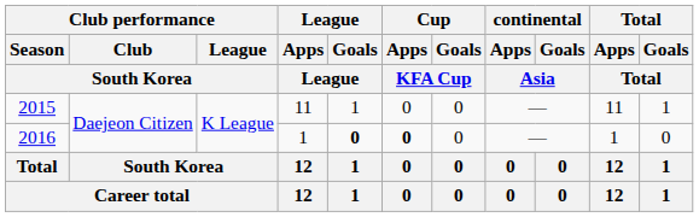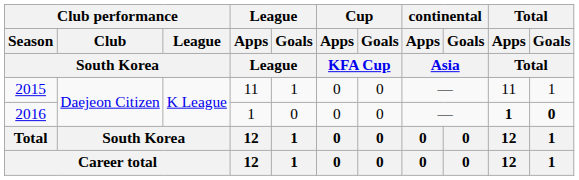2016 | League / Goals / League: bold -> normal
2016 | Cup / Apps / KFA Cup: bold -> normal
2016 | Total / Apps / Total: normal -> bold
2016 | Total / Goals / Total: normal -> bold
